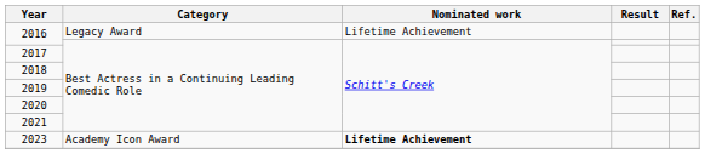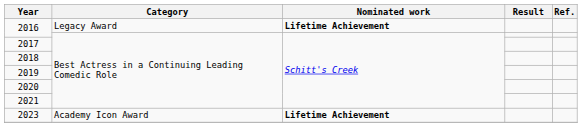2016 / Legacy Award | Nominated work: normal -> bold
